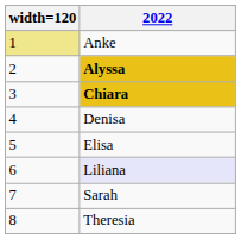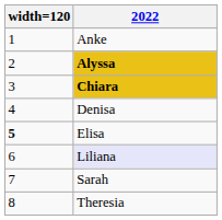Anke | width=120: khaki background -> no background
Elisa | width=120: normal -> bold
